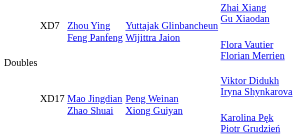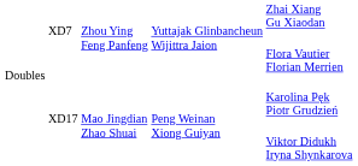row 3 | column 5: Viktor Didukh Iryna Shynkarova -> Karolina Pęk Piotr Grudzień
row 4 | column 5: Karolina Pęk Piotr Grudzień -> Viktor Didukh Iryna Shynkarova
